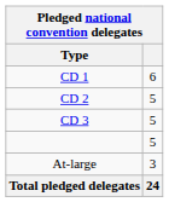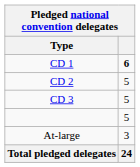CD 1 | column 2: normal -> bold
